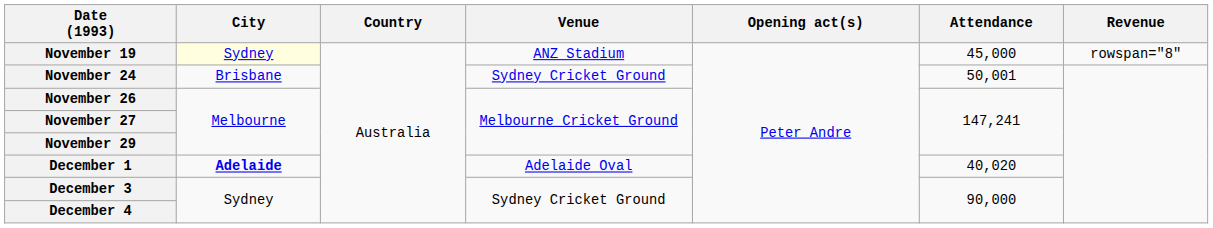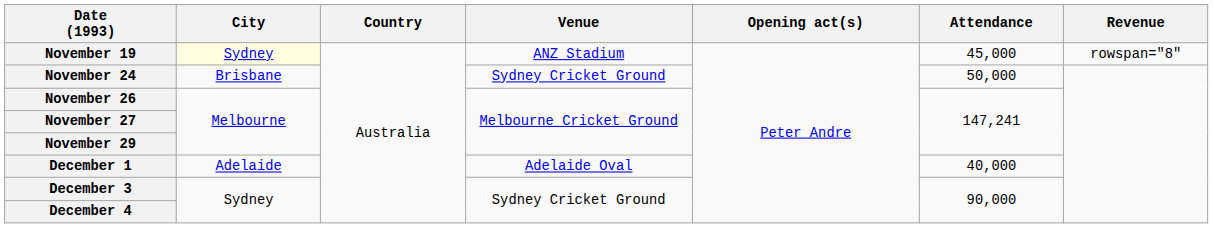November 24 | Attendance: 50,001 -> 50,000
December 1 | City: bold -> normal
December 1 | Attendance: 40,020 -> 40,000
